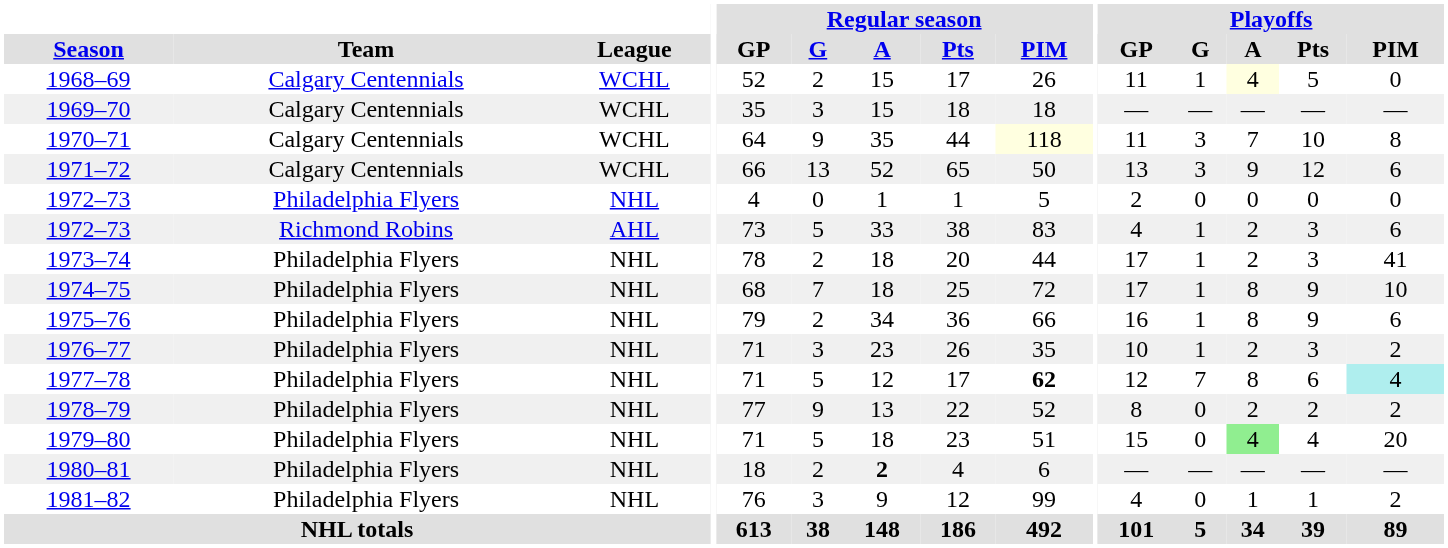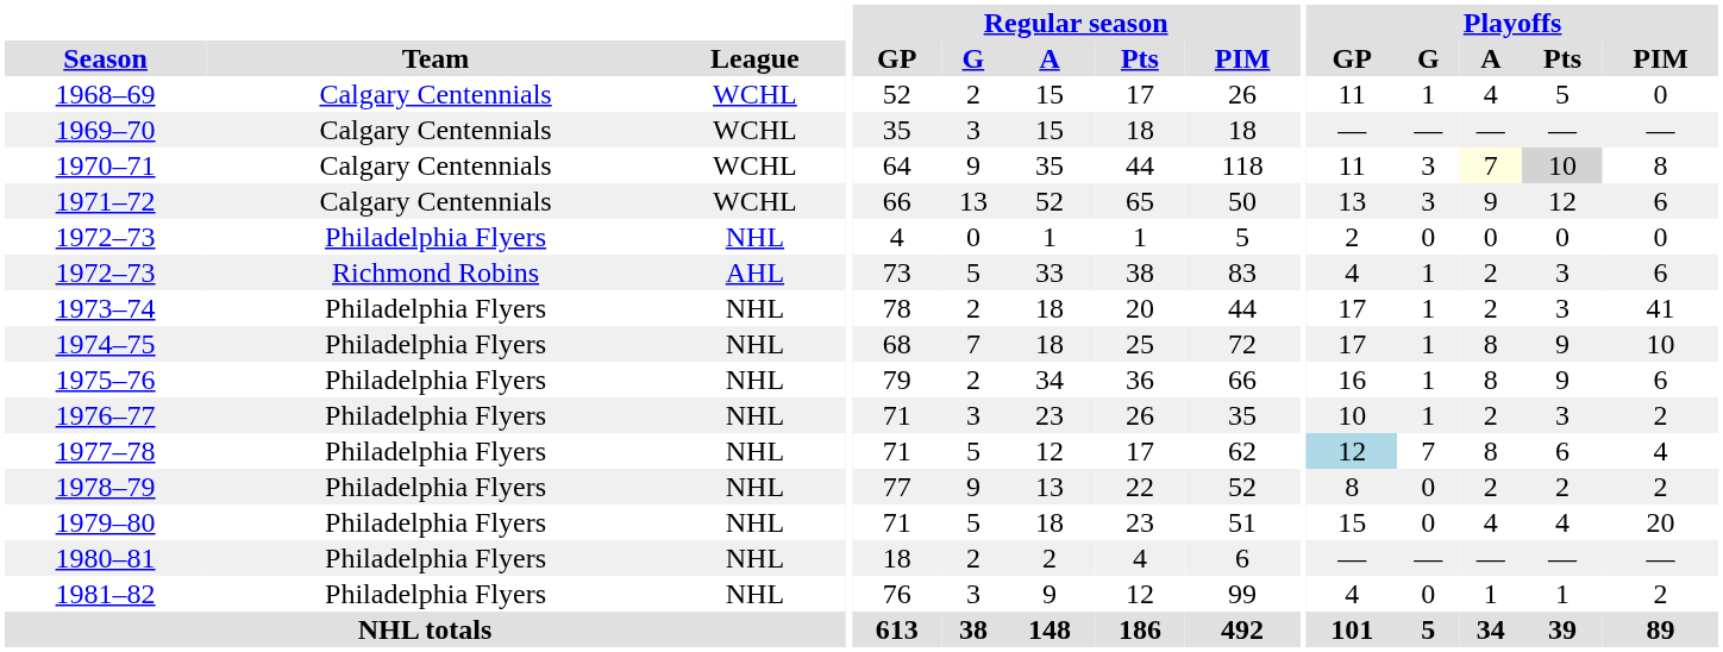1968–69 | Playoffs / A: lightyellow background -> no background
1970–71 | Regular season / PIM: lightyellow background -> no background
1970–71 | Playoffs / A: no background -> lightyellow background
1970–71 | Playoffs / Pts: no background -> lightgrey background
1977–78 | Regular season / PIM: bold -> normal
1977–78 | Playoffs / GP: no background -> lightblue background
1977–78 | Playoffs / PIM: paleturquoise background -> no background
1979–80 | Playoffs / A: lightgreen background -> no background
1980–81 | Regular season / A: bold -> normal
